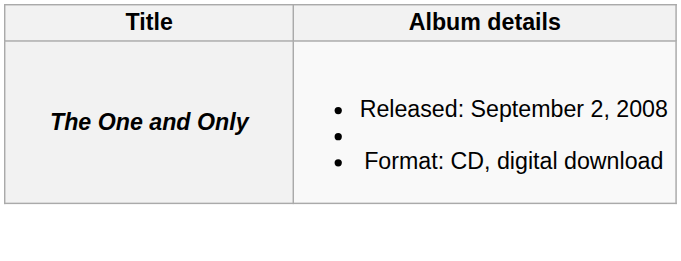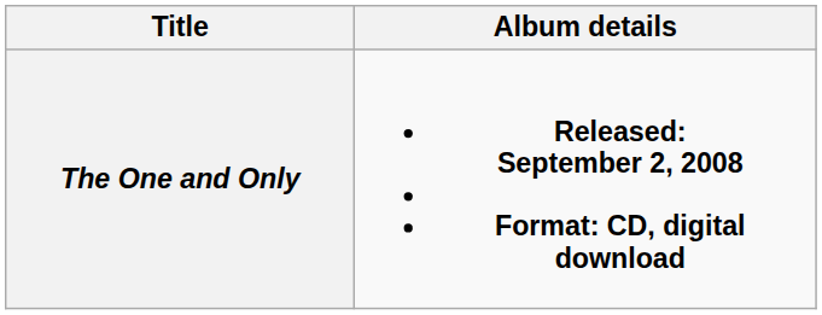The One and Only | Album details: normal -> bold
